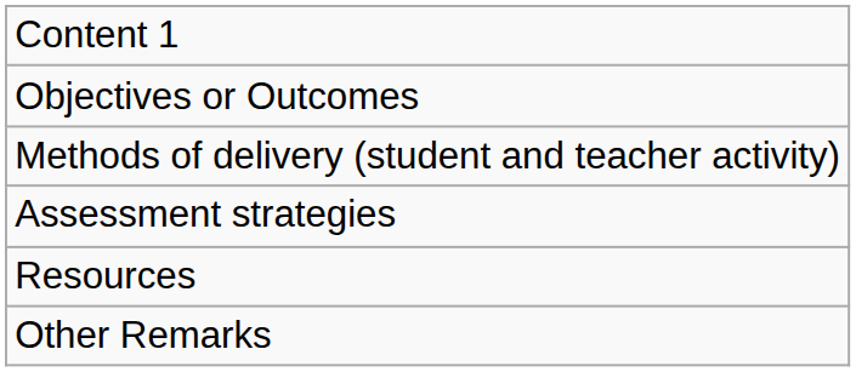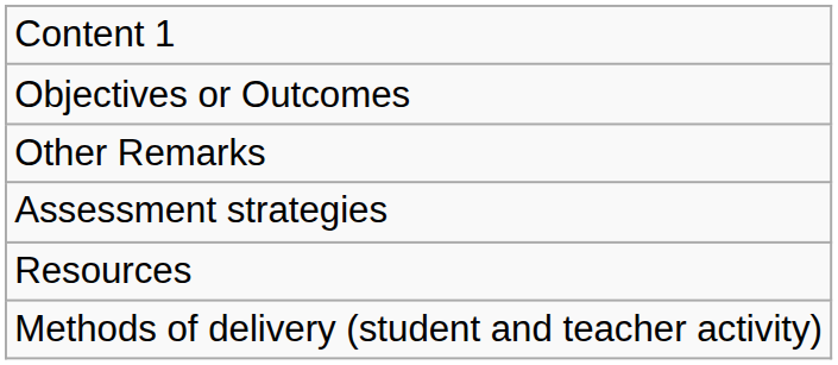row 3 | column 1: Methods of delivery (student and teacher activity) -> Other Remarks
row 6 | column 1: Other Remarks -> Methods of delivery (student and teacher activity)
